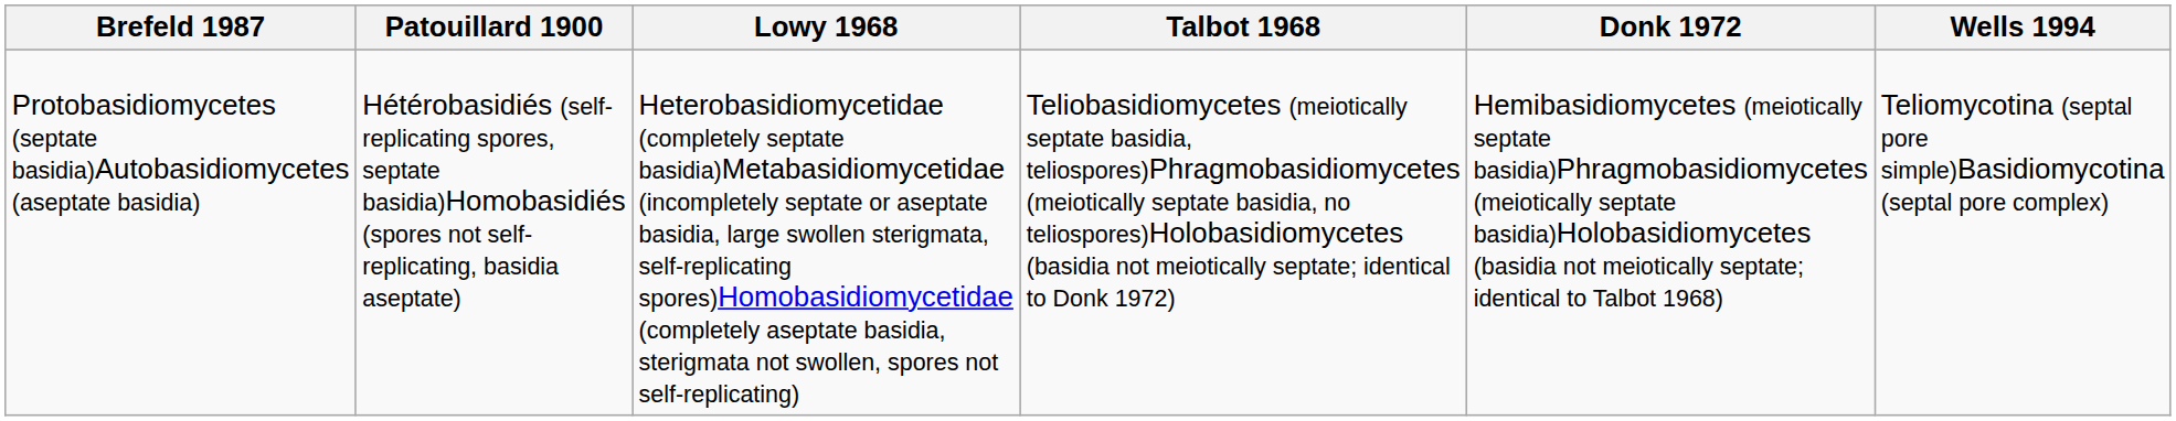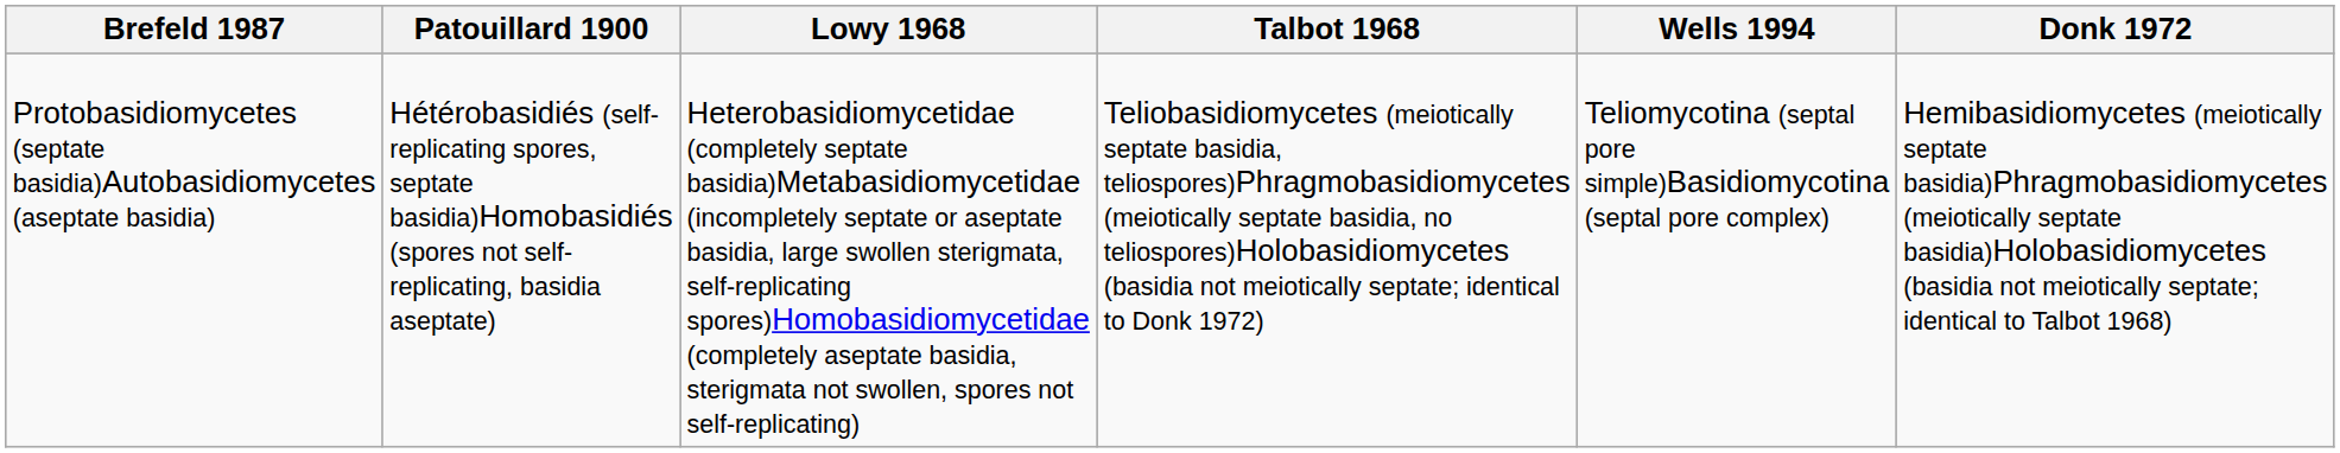columns swapped: Donk 1972 <-> Wells 1994
